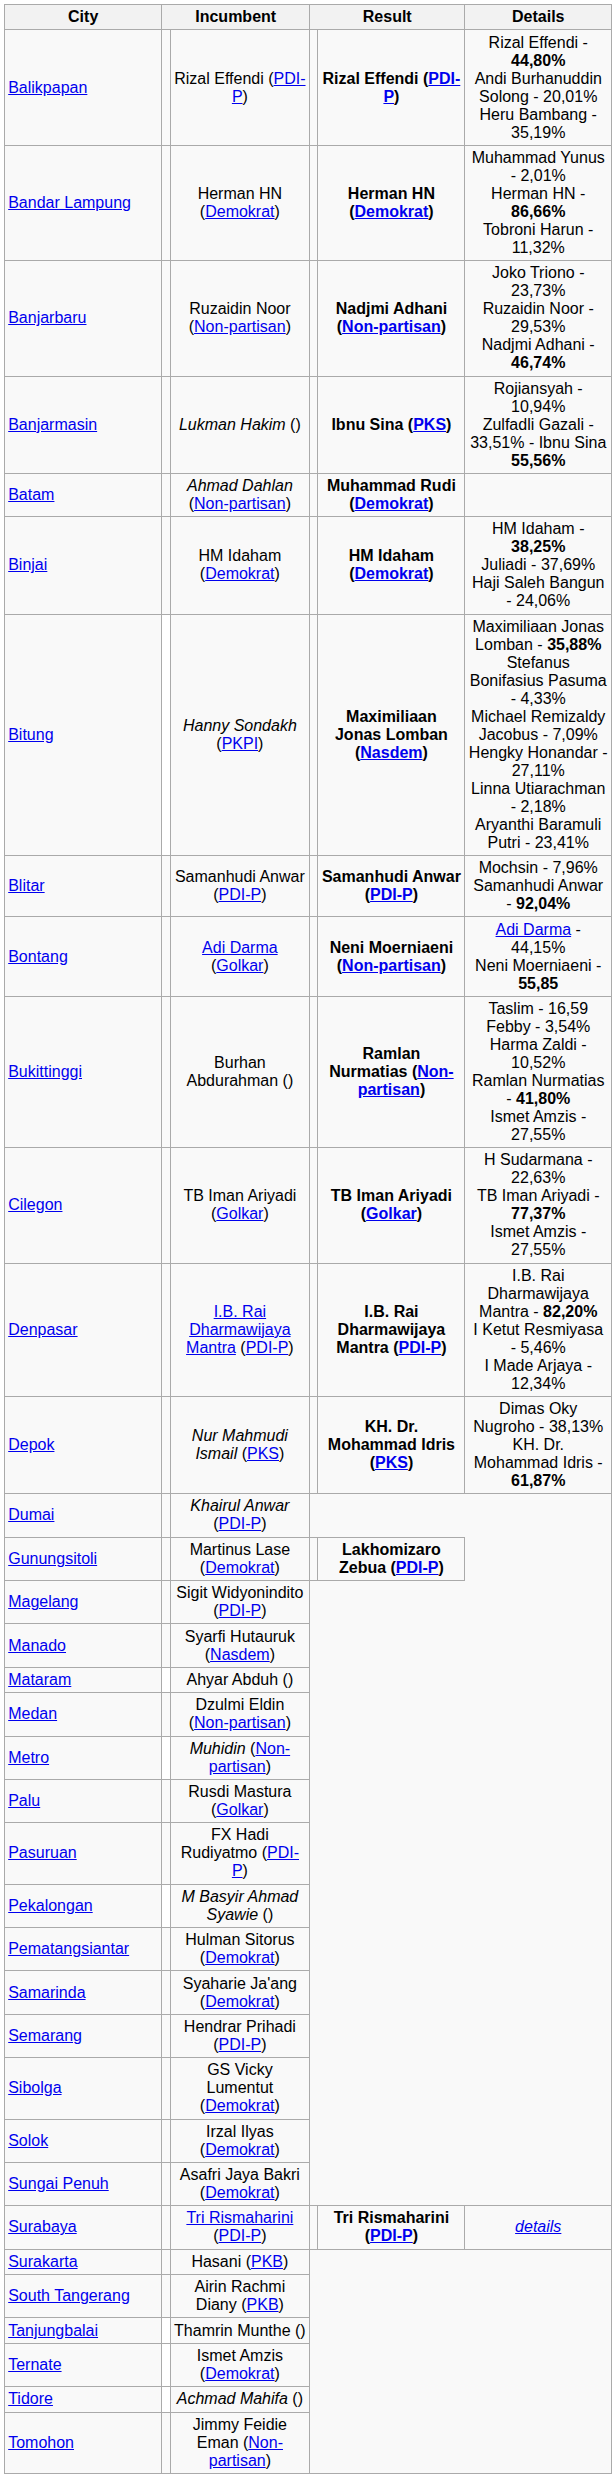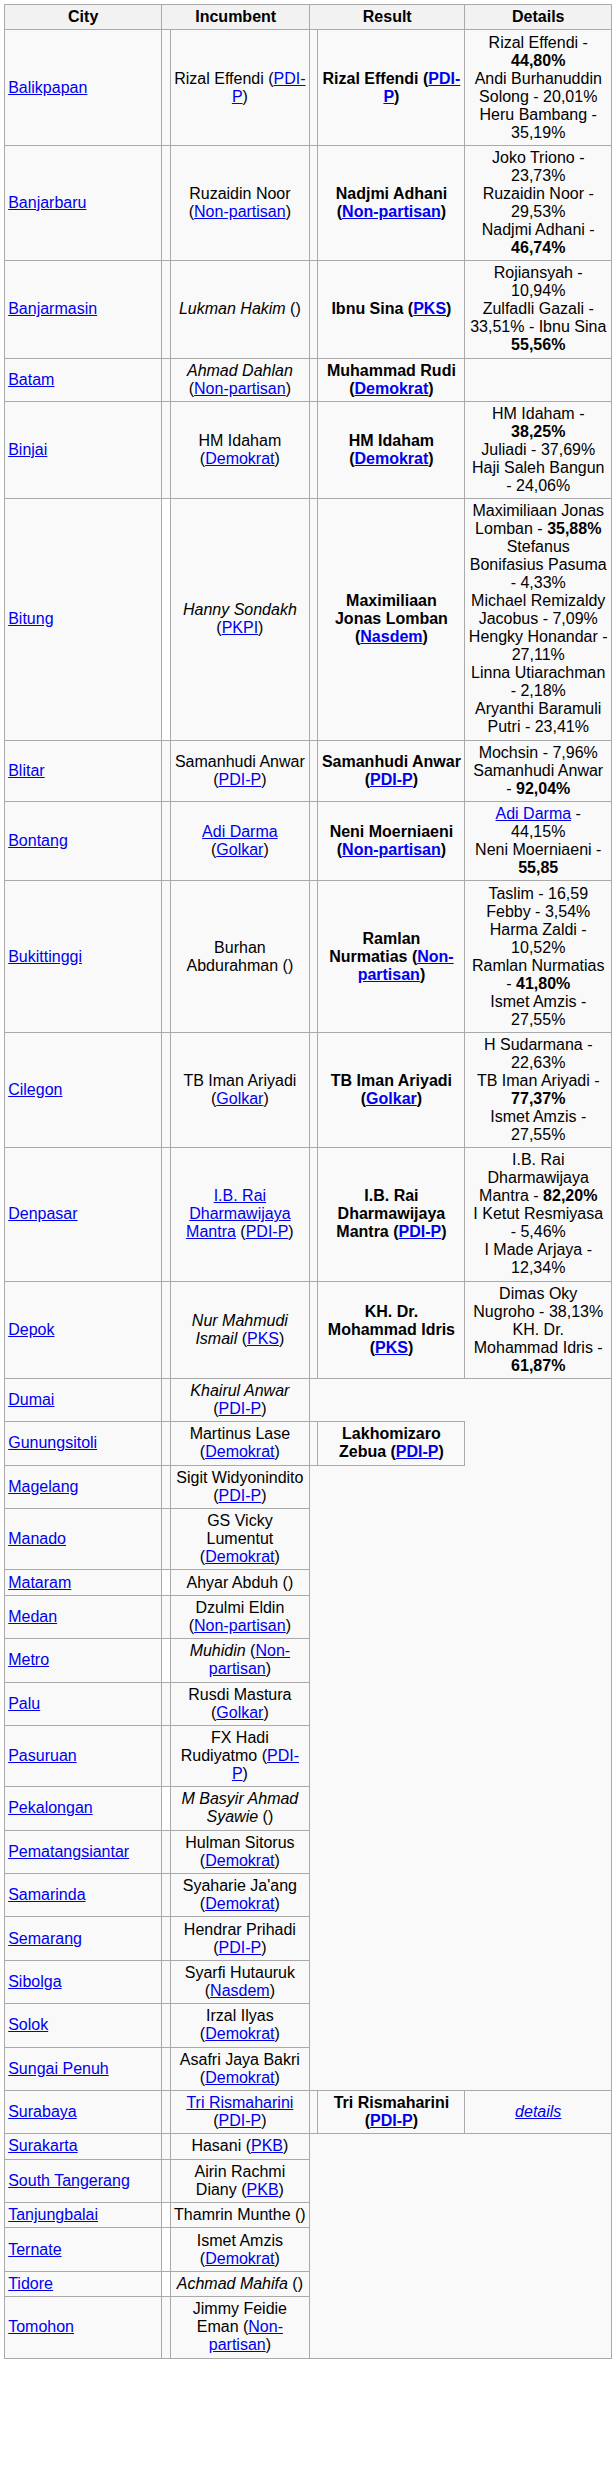- row: Bandar Lampung | Herman HN (Demokrat) | Herman HN (Demokrat) | Muhammad Yunus - 2,01% Herman HN - 86,66% Tobroni Harun - 11,32%
Manado | column 3: Syarfi Hutauruk (Nasdem) -> GS Vicky Lumentut (Demokrat)
Sibolga | column 3: GS Vicky Lumentut (Demokrat) -> Syarfi Hutauruk (Nasdem)
